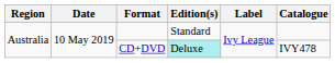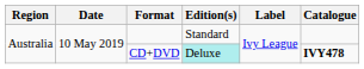CD+DVD | Catalogue: normal -> bold
